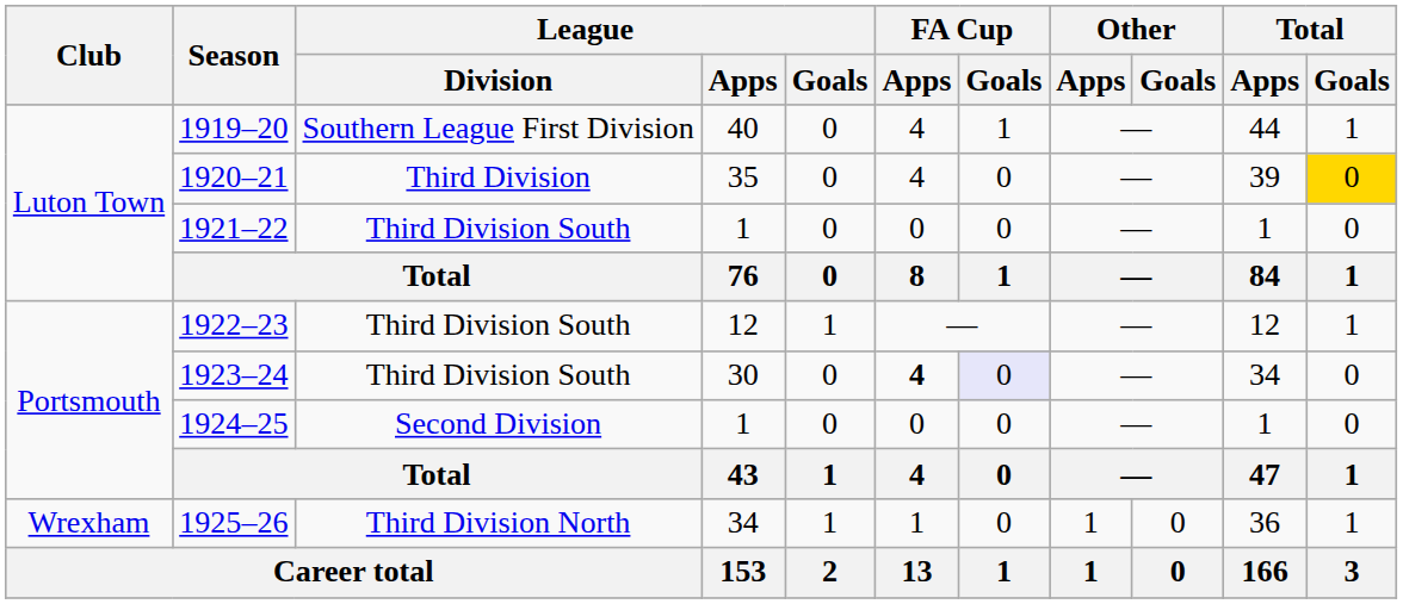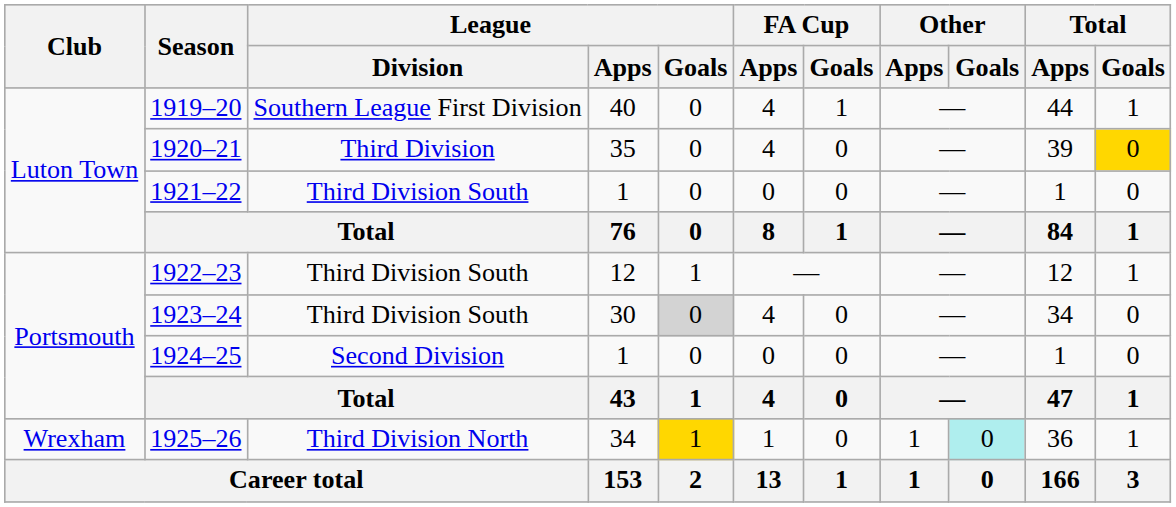1923–24 | League / Goals: no background -> lightgrey background
1923–24 | FA Cup / Apps: bold -> normal
1923–24 | FA Cup / Goals: lavender background -> no background
1925–26 | League / Goals: no background -> gold background
1925–26 | Other / Goals: no background -> paleturquoise background
